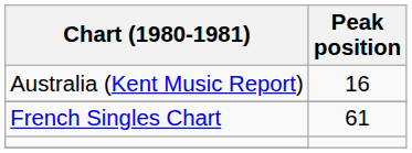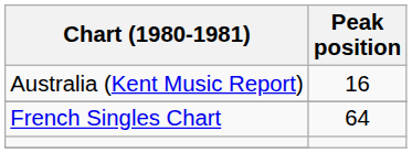row 3 | Peak position: 61 -> 64
